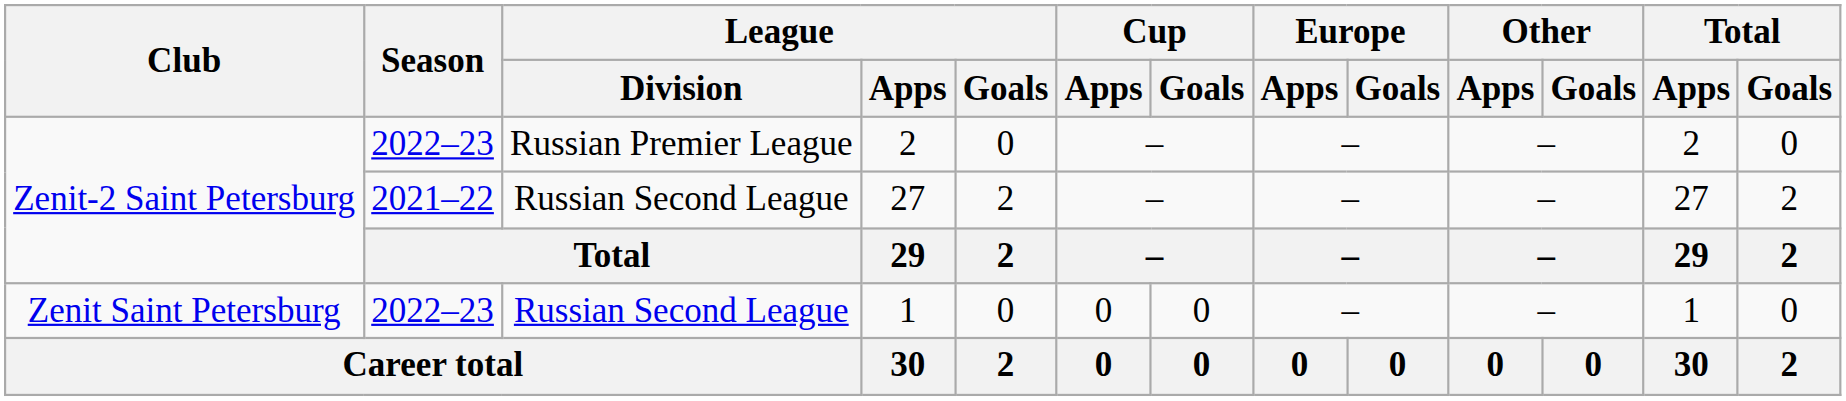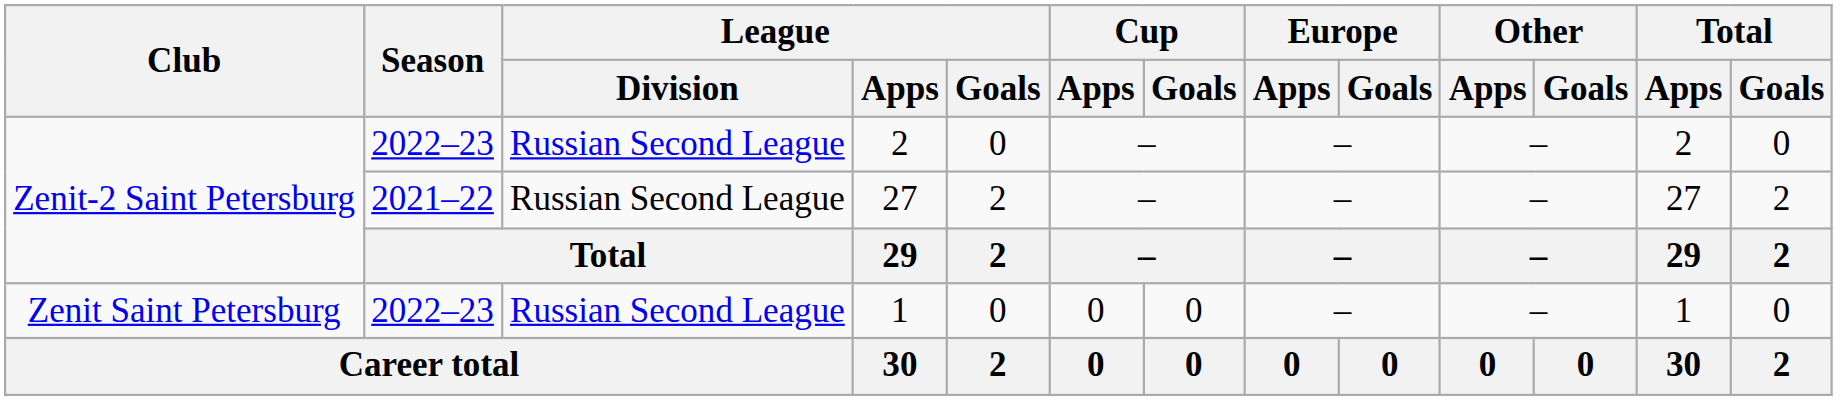row 3 | League / Division: Russian Premier League -> Russian Second League
